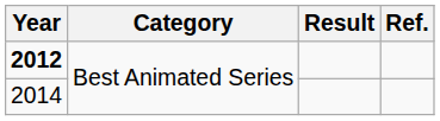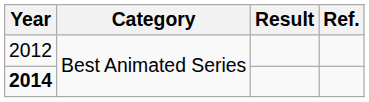2012 | Year: bold -> normal
2014 | Year: normal -> bold
